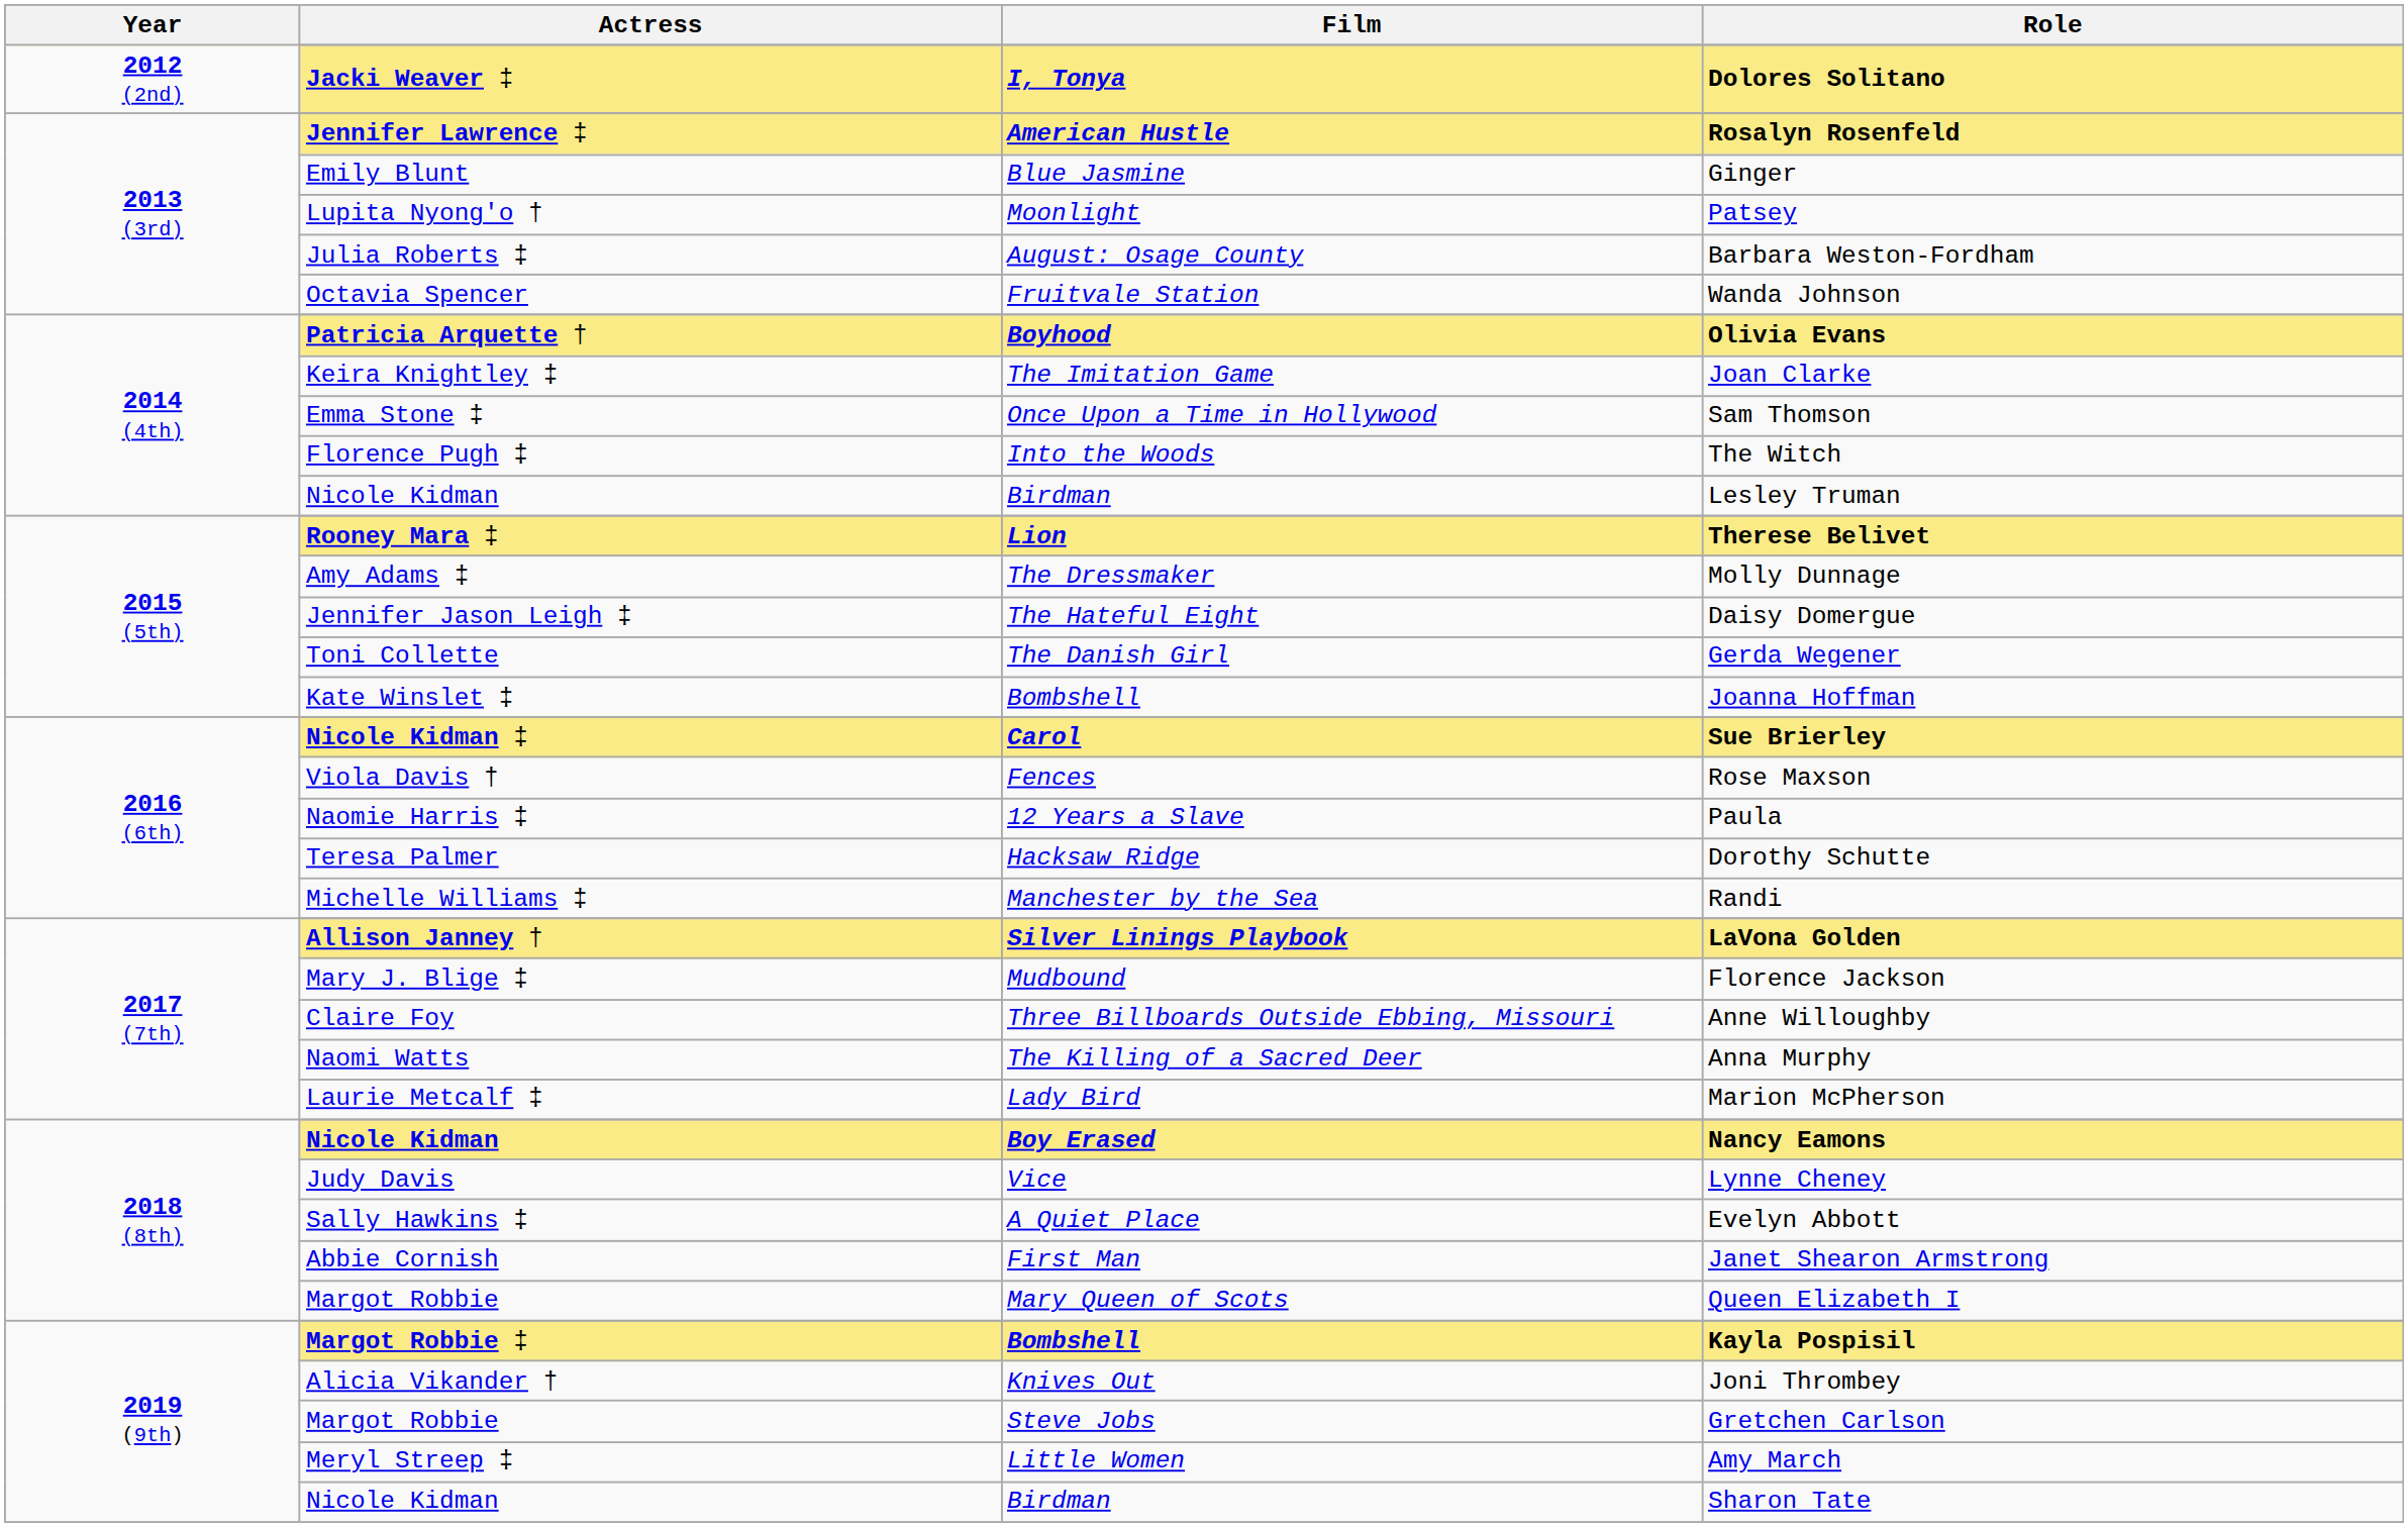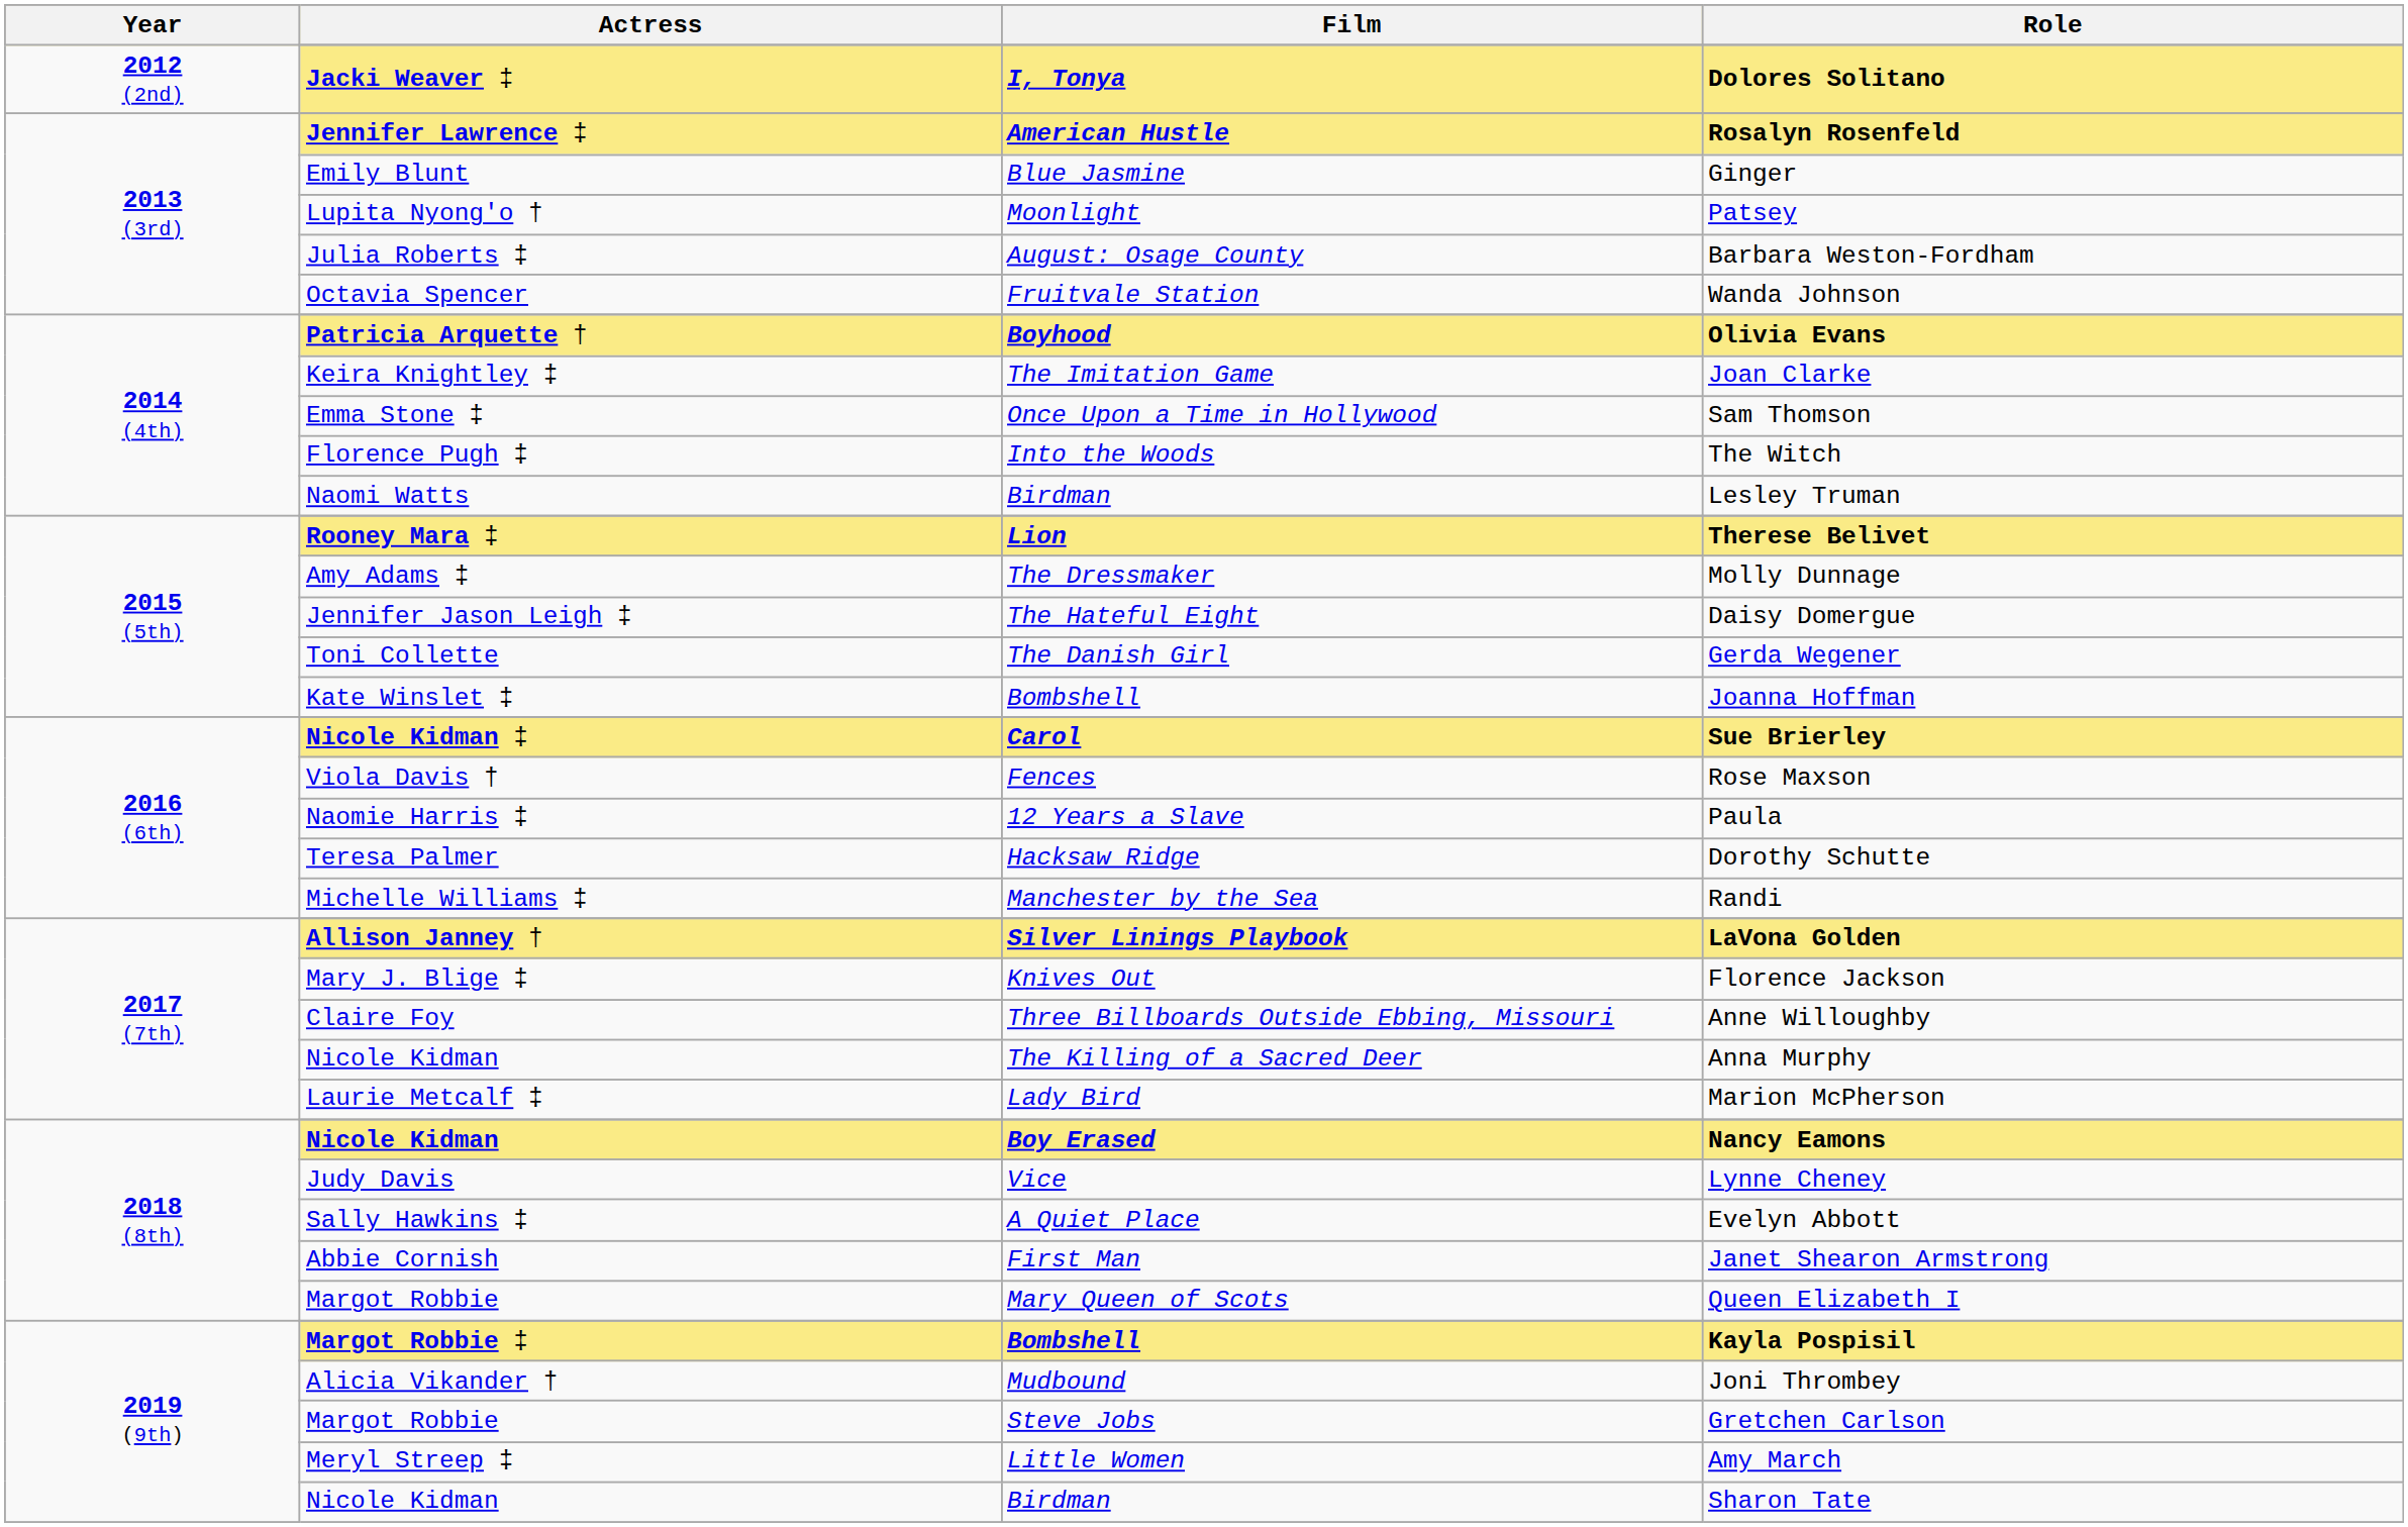Lesley Truman | Actress: Nicole Kidman -> Naomi Watts
Florence Jackson | Film: Mudbound -> Knives Out
Anna Murphy | Actress: Naomi Watts -> Nicole Kidman
Joni Thrombey | Film: Knives Out -> Mudbound
